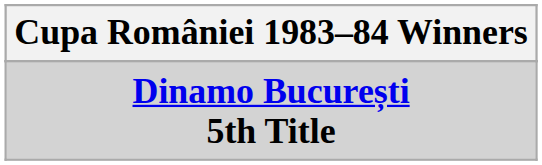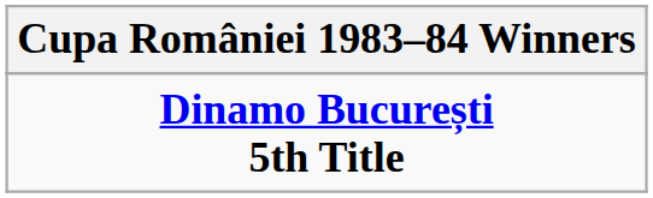row 2 | column 1: lightgrey background -> no background
